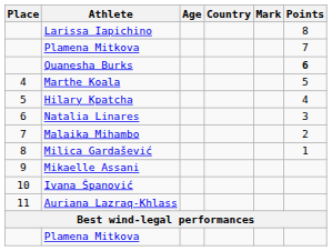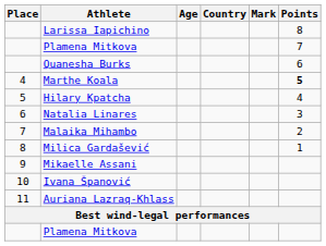Quanesha Burks | Points: bold -> normal
Marthe Koala | Points: normal -> bold
